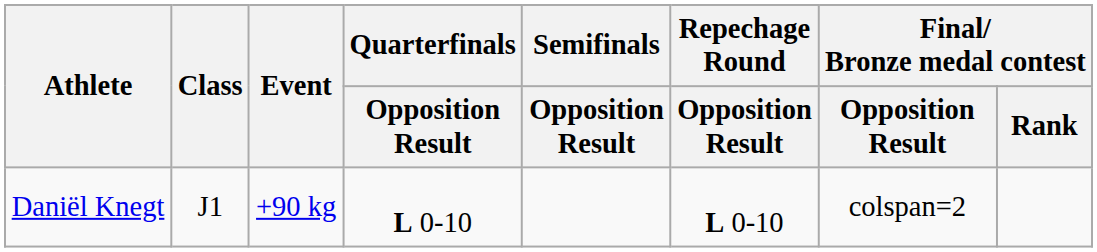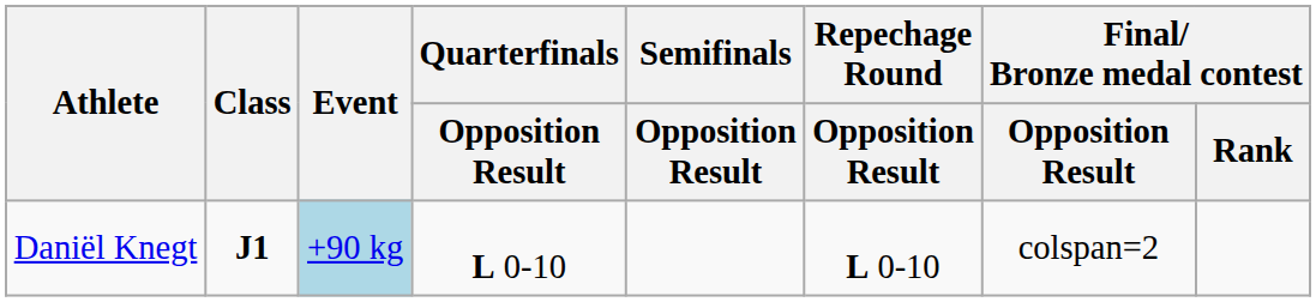Daniël Knegt | Class: normal -> bold
Daniël Knegt | Event: no background -> lightblue background
